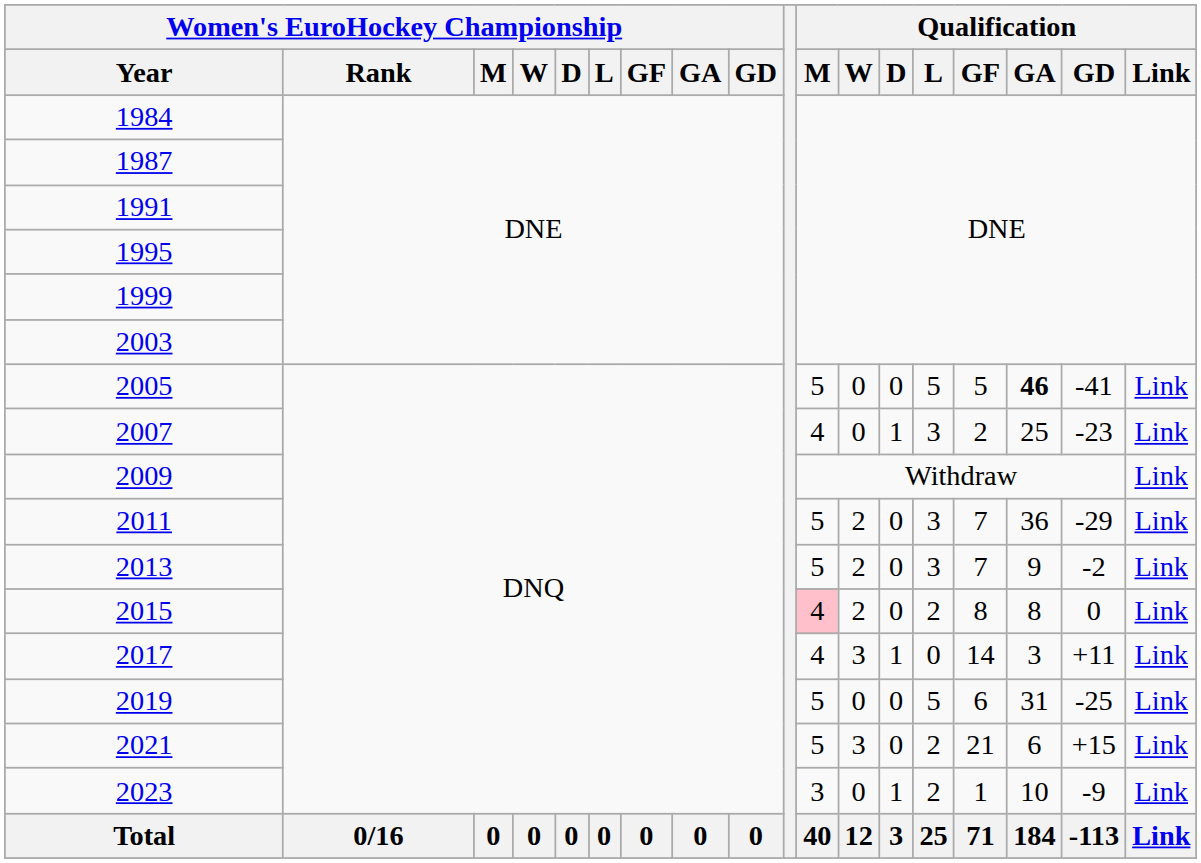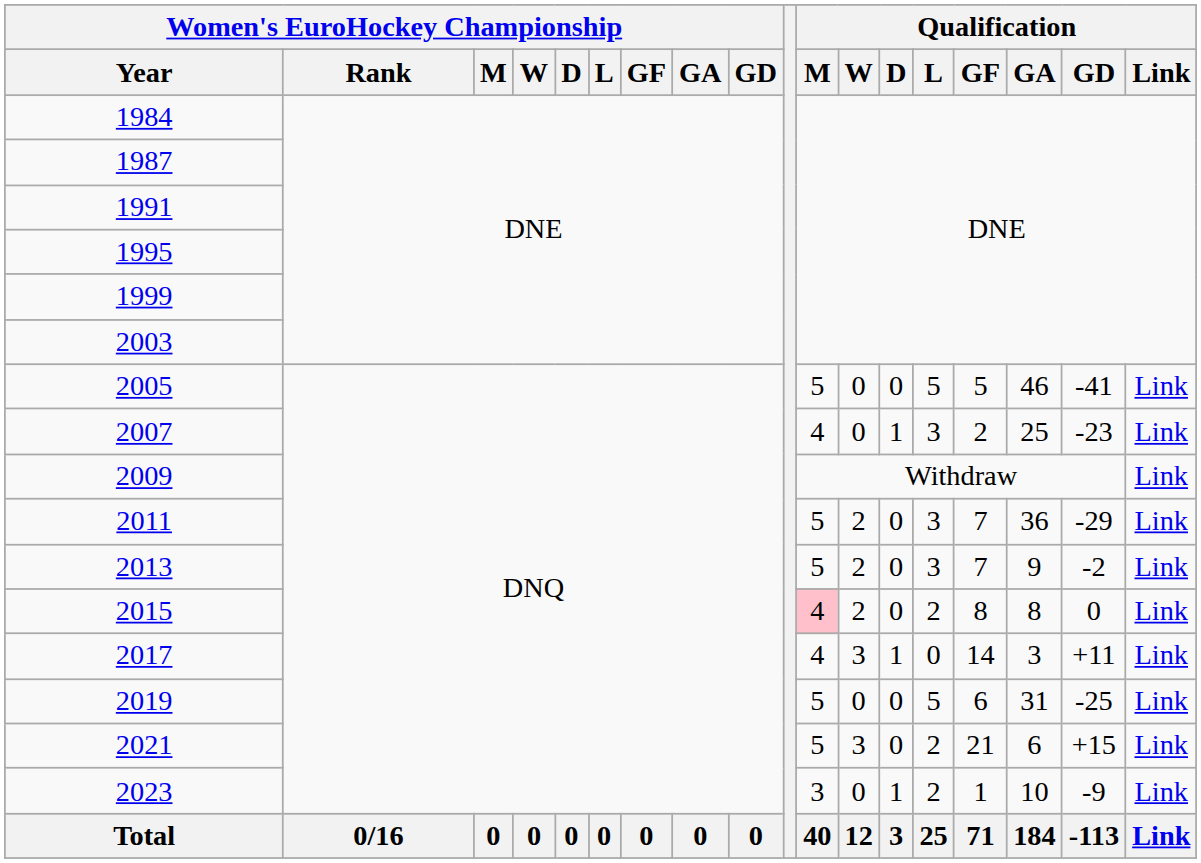2005 | Qualification / GA: bold -> normal
